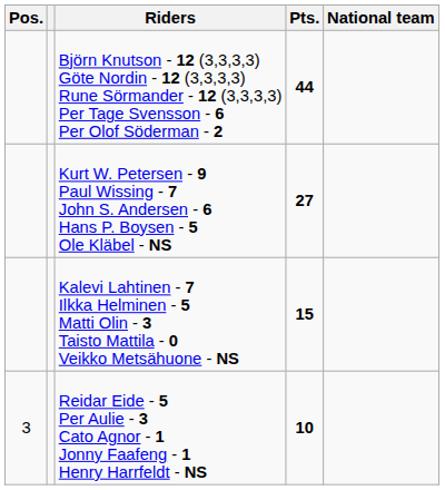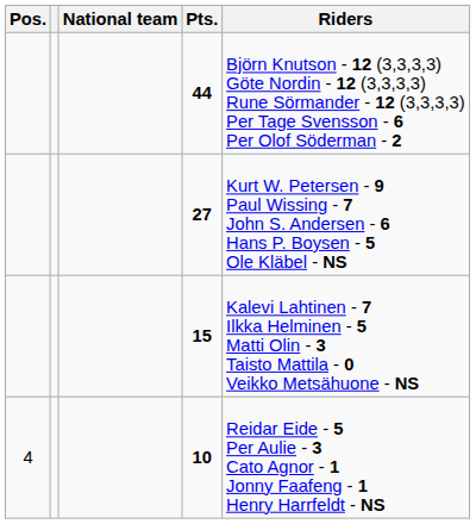columns swapped: National team <-> Riders
10 | Pos.: 3 -> 4
